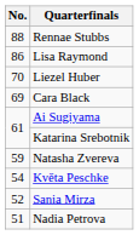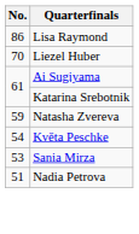- row: 88 | Rennae Stubbs
- row: 69 | Cara Black
Sania Mirza | No.: 52 -> 53
